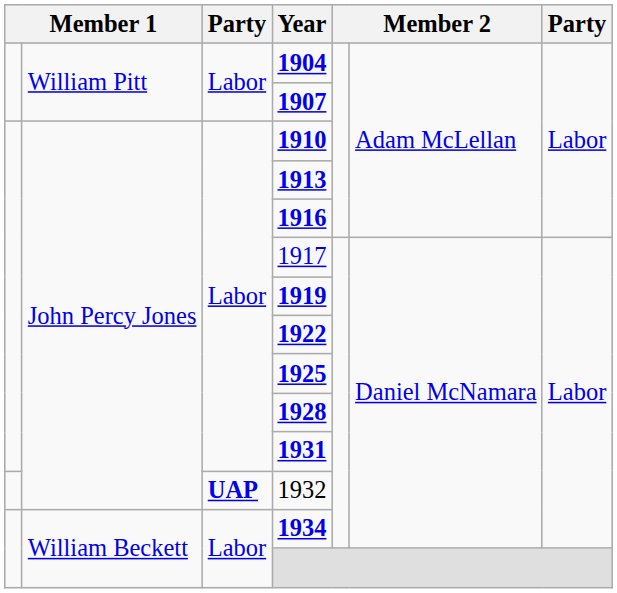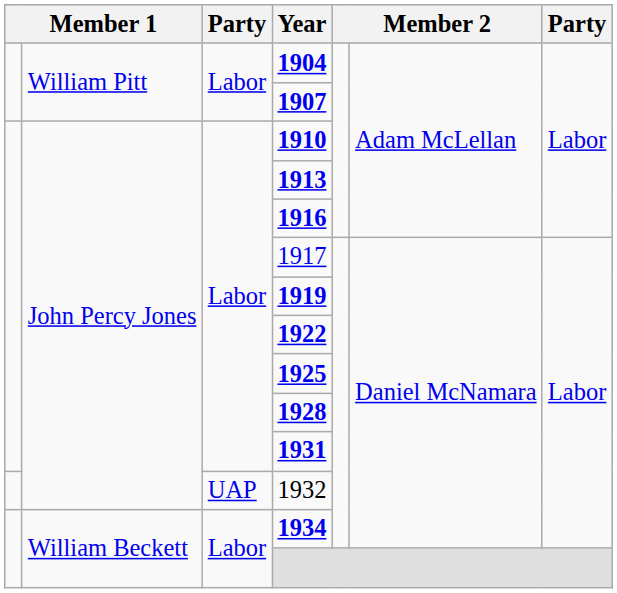1932 | column 3: bold -> normal
